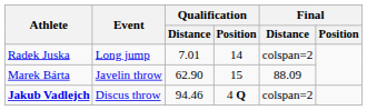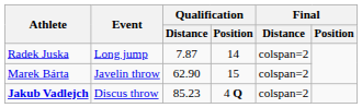Radek Juska | Qualification / Distance: 7.01 -> 7.87
Marek Bárta | Final / Distance: 88.09 -> colspan=2
Jakub Vadlejch | Qualification / Distance: 94.46 -> 85.23
